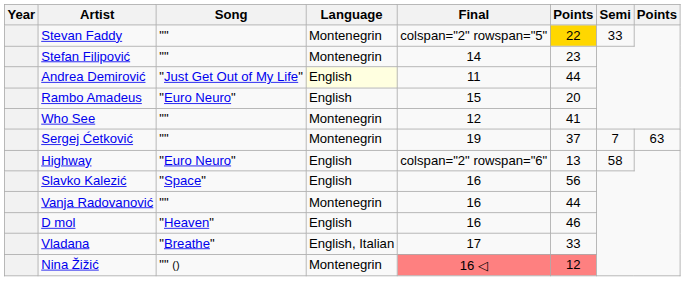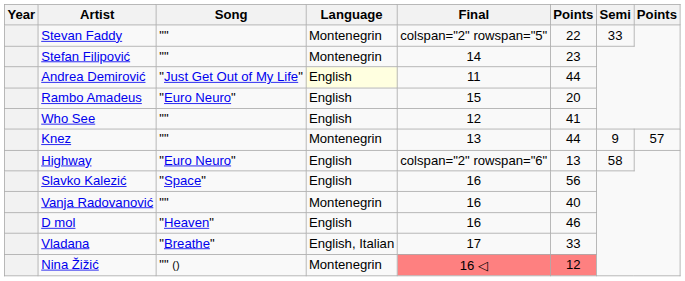Stevan Faddy | column 6: gold background -> no background
Who See | Language: Montenegrin -> English
- row: Sergej Ćetković | "" | Montenegrin | 19 | 37 | 7 | 63
+ row: Knez | "" | Montenegrin | 13 | 44 | 9 | 57
Vanja Radovanović | column 6: 44 -> 40
